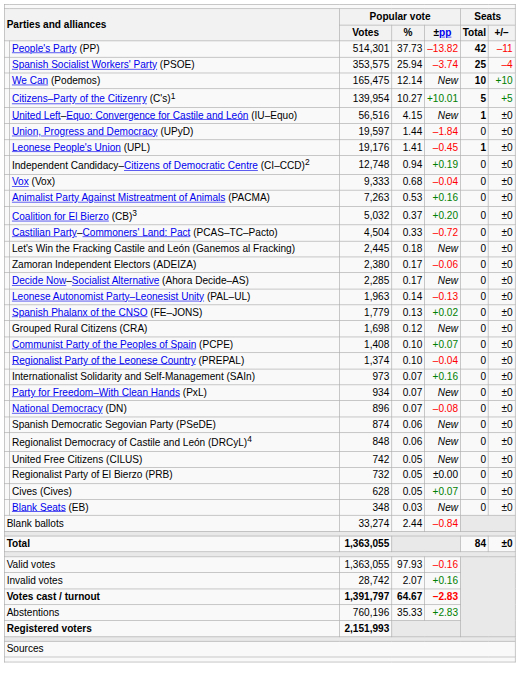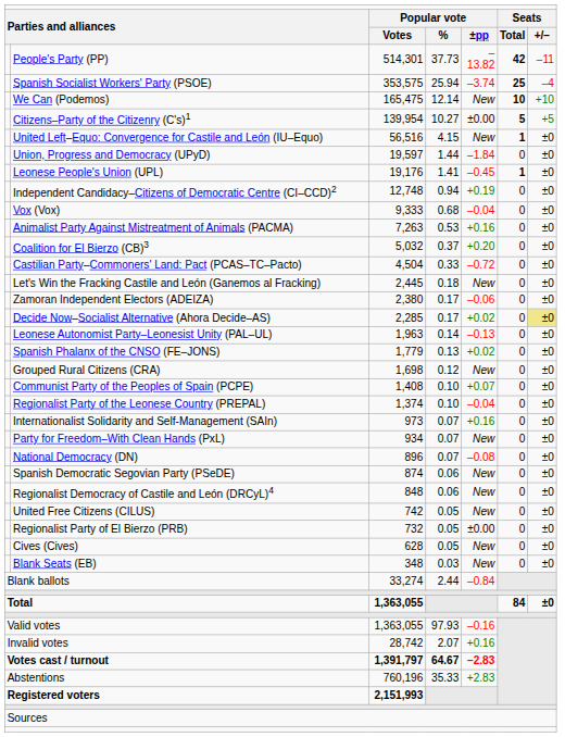Citizens–Party of the Citizenry (C's)1 | column 5: +10.01 -> ±0.00
Decide Now–Socialist Alternative (Ahora Decide–AS) | column 5: New -> +0.02
Decide Now–Socialist Alternative (Ahora Decide–AS) | column 7: no background -> khaki background
Cives (Cives) | column 5: +0.07 -> New
